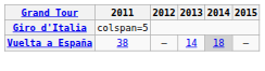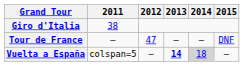Giro d'Italia | 2011: colspan=5 -> 38
+ row: Tour de France | — | 47 | — | — | DNF
Vuelta a España | 2011: 38 -> colspan=5
Vuelta a España | 2013: normal -> bold
